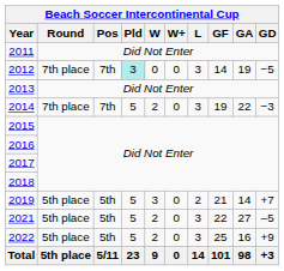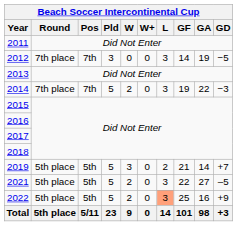2012 | Pld: paleturquoise background -> no background
2022 | L: no background -> lightsalmon background
